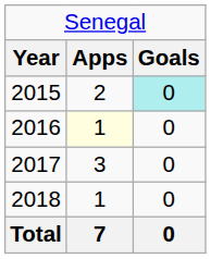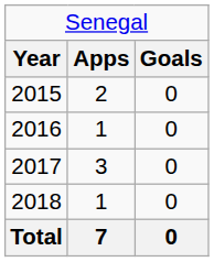2015 | column 3: paleturquoise background -> no background
2016 | column 2: lightyellow background -> no background
